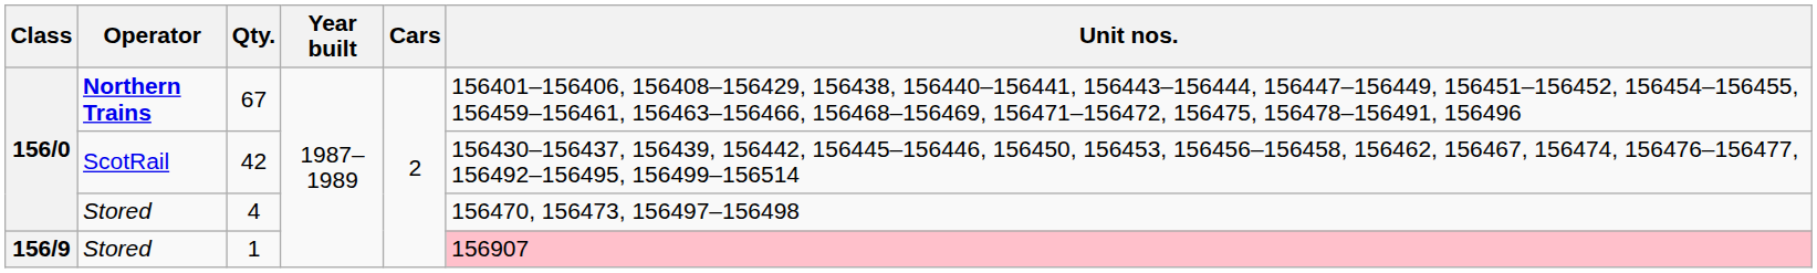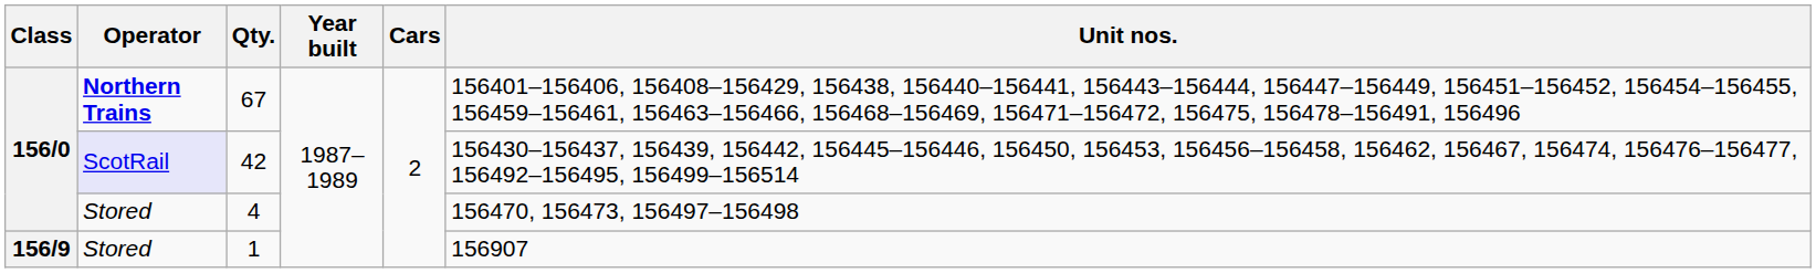42 | Operator: no background -> lavender background
1 | Unit nos.: pink background -> no background
